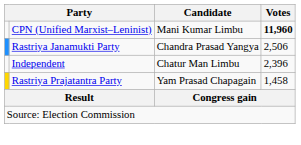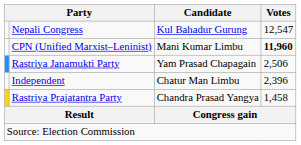+ row: Nepali Congress | Kul Bahadur Gurung | 12,547
Rastriya Janamukti Party | Candidate: Chandra Prasad Yangya -> Yam Prasad Chapagain
Rastriya Prajatantra Party | Candidate: Yam Prasad Chapagain -> Chandra Prasad Yangya
